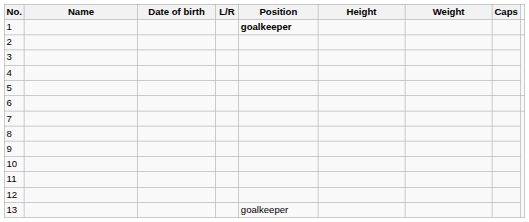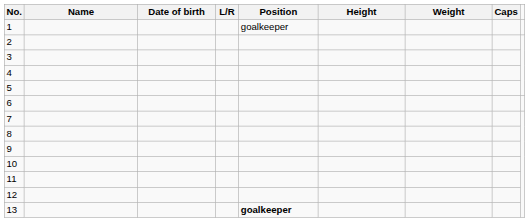1 | Position: bold -> normal
13 | Position: normal -> bold
